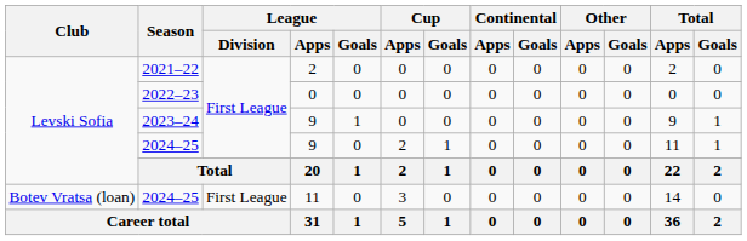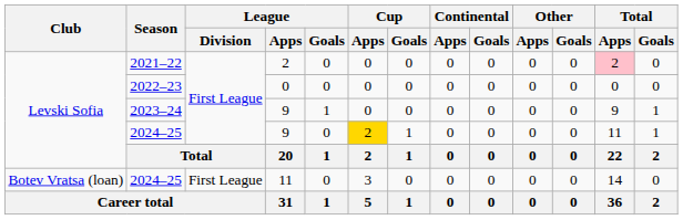2021–22 | Total / Apps: no background -> pink background
2024–25 / 9 | Cup / Apps: no background -> gold background
